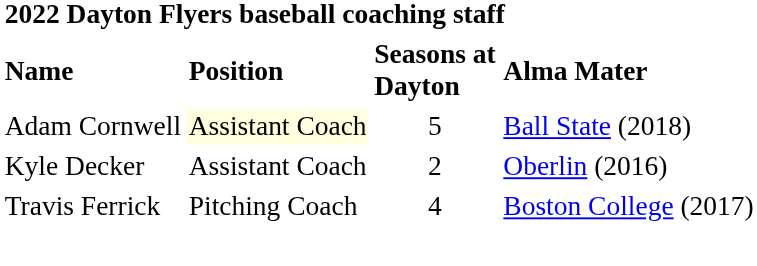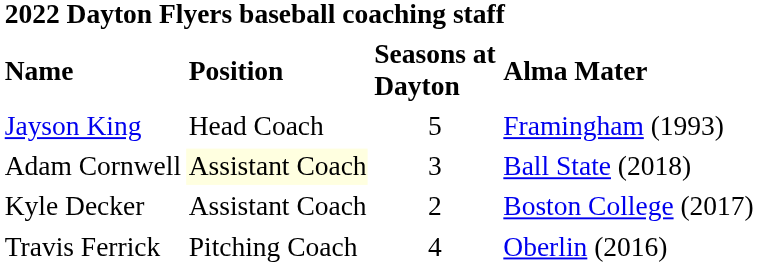+ row: Jayson King | Head Coach | 5 | Framingham (1993)
Adam Cornwell | Seasons at Dayton: 5 -> 3
Kyle Decker | Alma Mater: Oberlin (2016) -> Boston College (2017)
Travis Ferrick | Alma Mater: Boston College (2017) -> Oberlin (2016)
